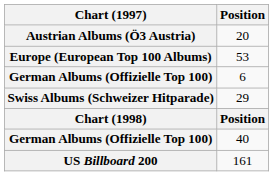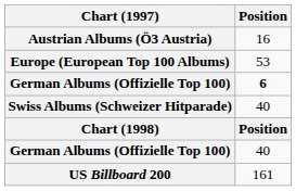row 2 | Position: 20 -> 16
row 4 | Position: normal -> bold
row 5 | Position: 29 -> 40
